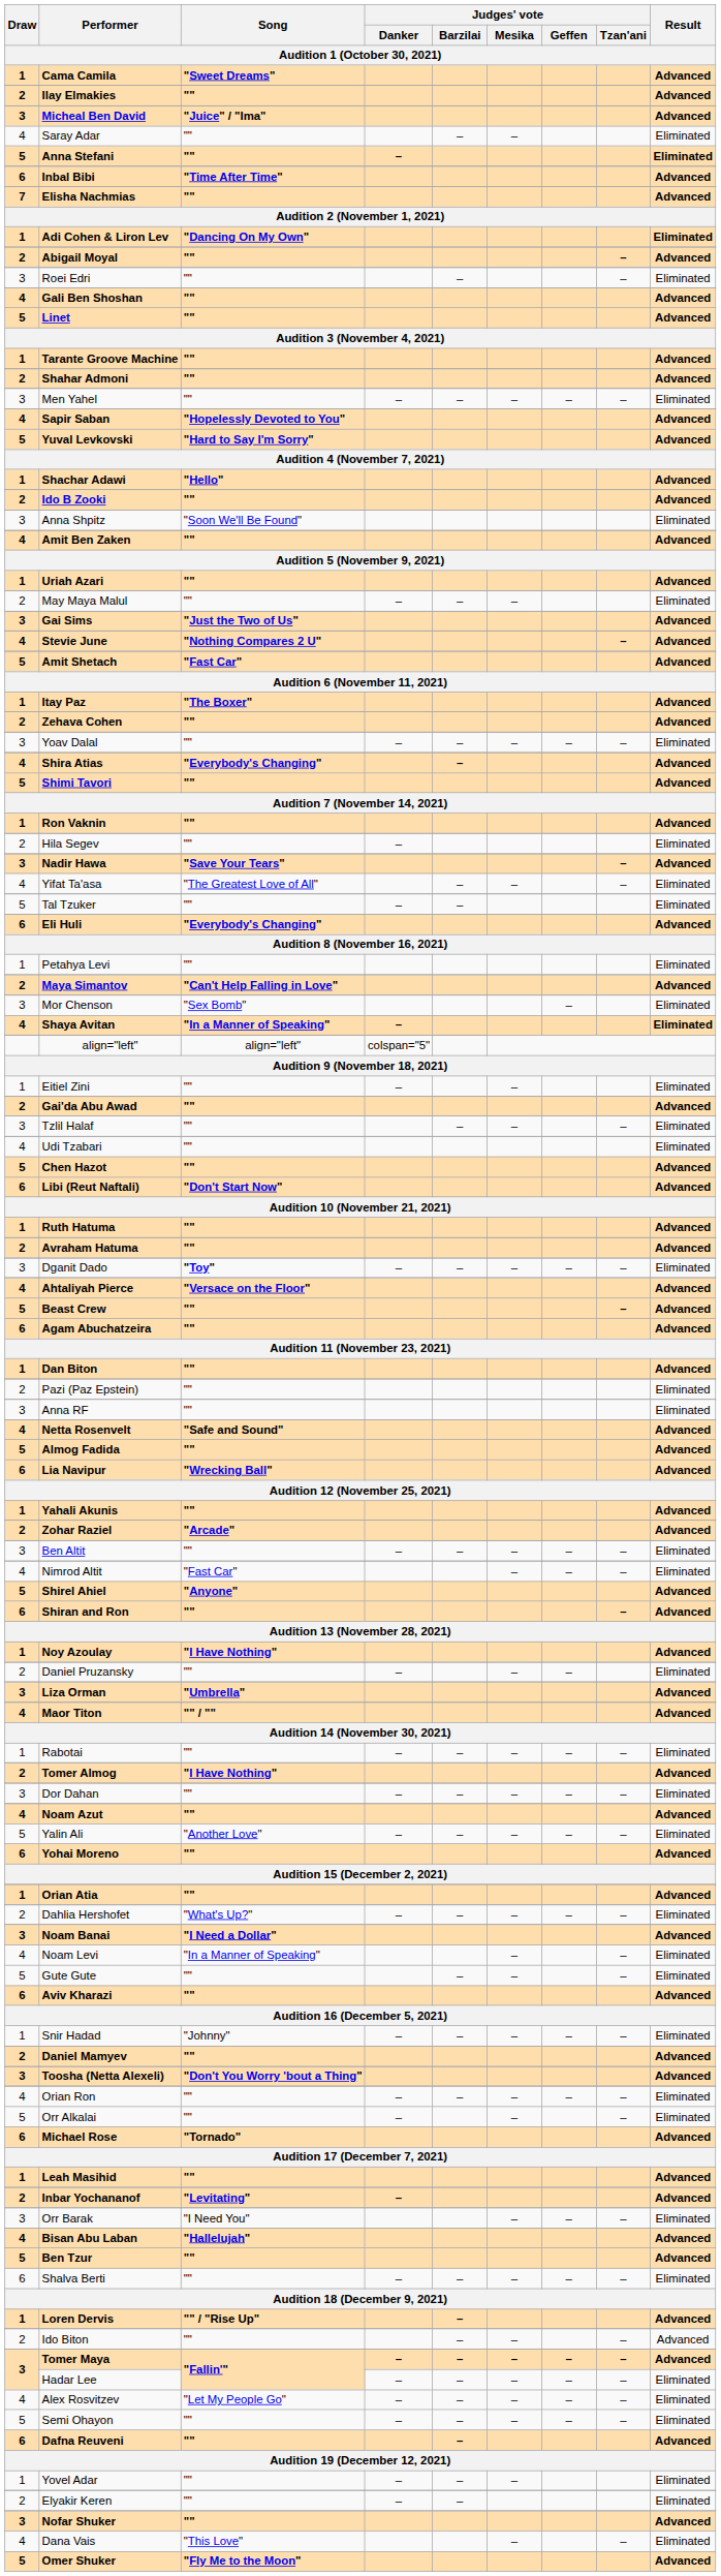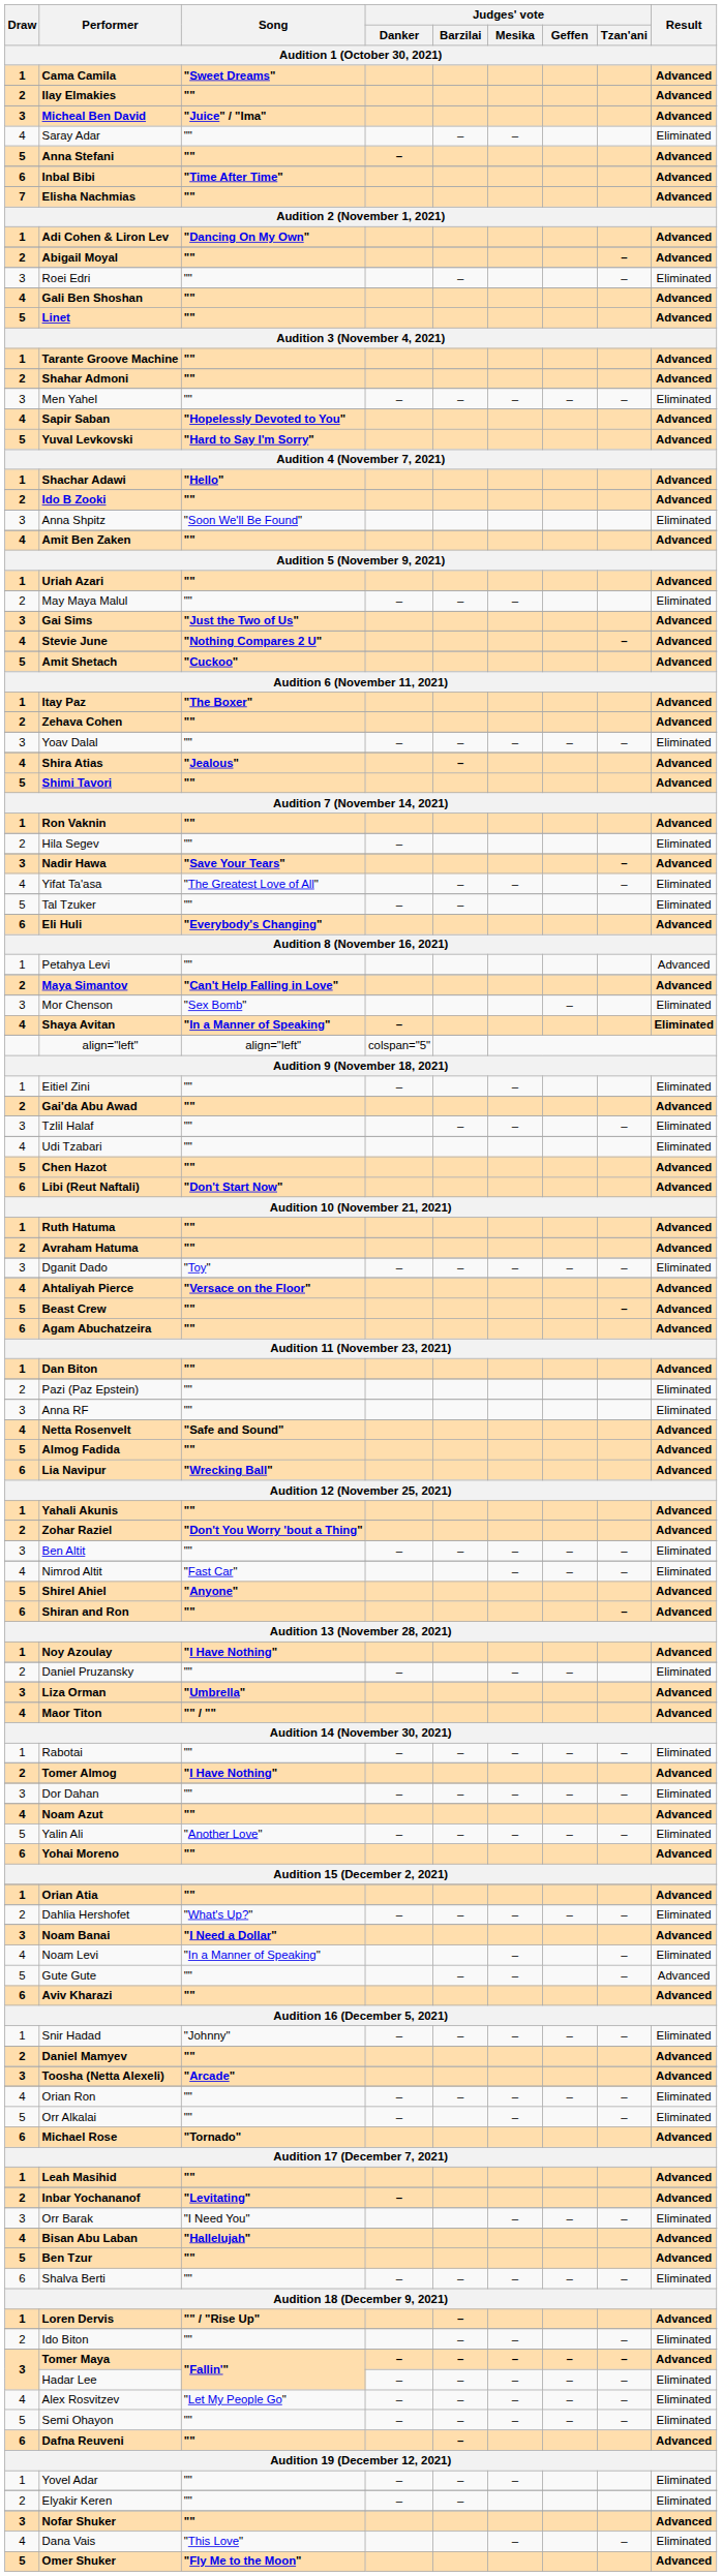Anna Stefani | Result: Eliminated -> Advanced
Adi Cohen & Liron Lev | Result: Eliminated -> Advanced
Amit Shetach | Song: "Fast Car" -> "Cuckoo"
Shira Atias | Song: "Everybody's Changing" -> "Jealous"
Petahya Levi | Result: Eliminated -> Advanced
Dganit Dado | Song: bold -> normal
Zohar Raziel | Song: "Arcade" -> "Don't You Worry 'bout a Thing"
Gute Gute | Result: Eliminated -> Advanced
Toosha (Netta Alexeli) | Song: "Don't You Worry 'bout a Thing" -> "Arcade"
Ido Biton | Result: Advanced -> Eliminated
